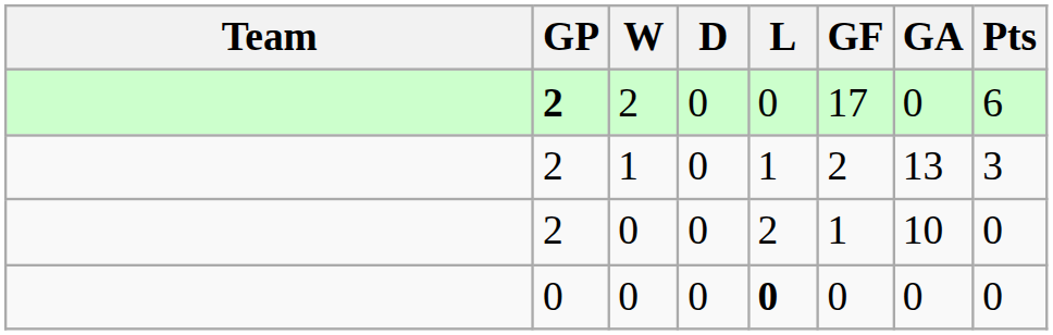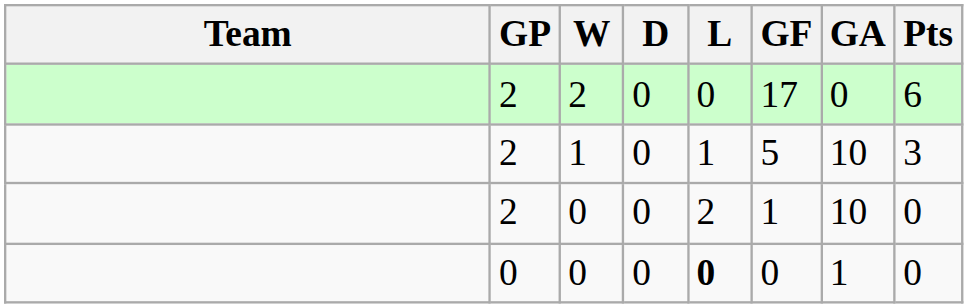row 2 | GP: bold -> normal
row 3 | GF: 2 -> 5
row 3 | GA: 13 -> 10
row 5 | GA: 0 -> 1
